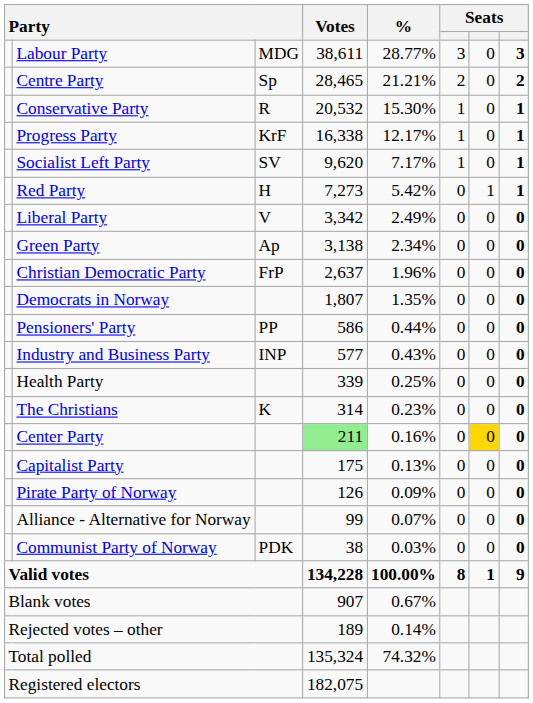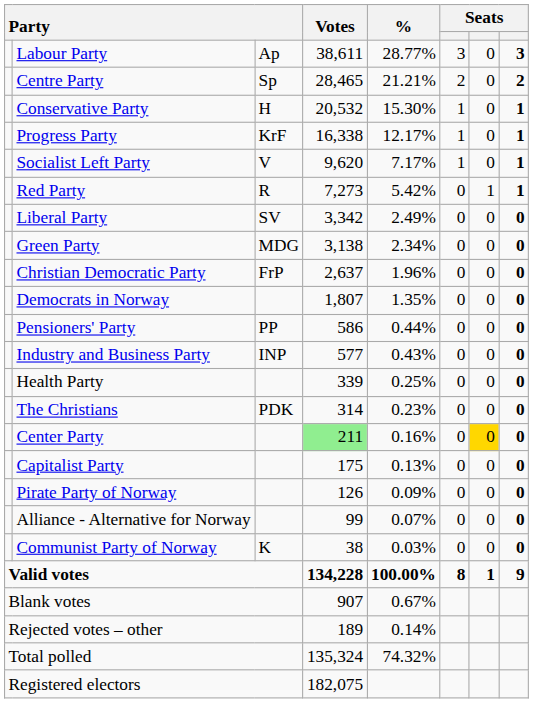Labour Party | column 3: MDG -> Ap
Conservative Party | column 3: R -> H
Socialist Left Party | column 3: SV -> V
Red Party | column 3: H -> R
Liberal Party | column 3: V -> SV
Green Party | column 3: Ap -> MDG
The Christians | column 3: K -> PDK
Communist Party of Norway | column 3: PDK -> K
